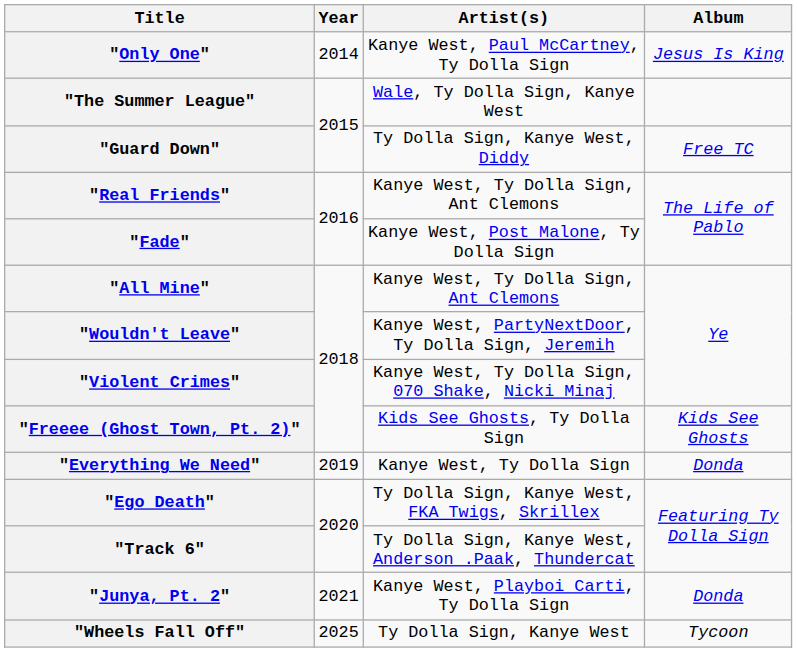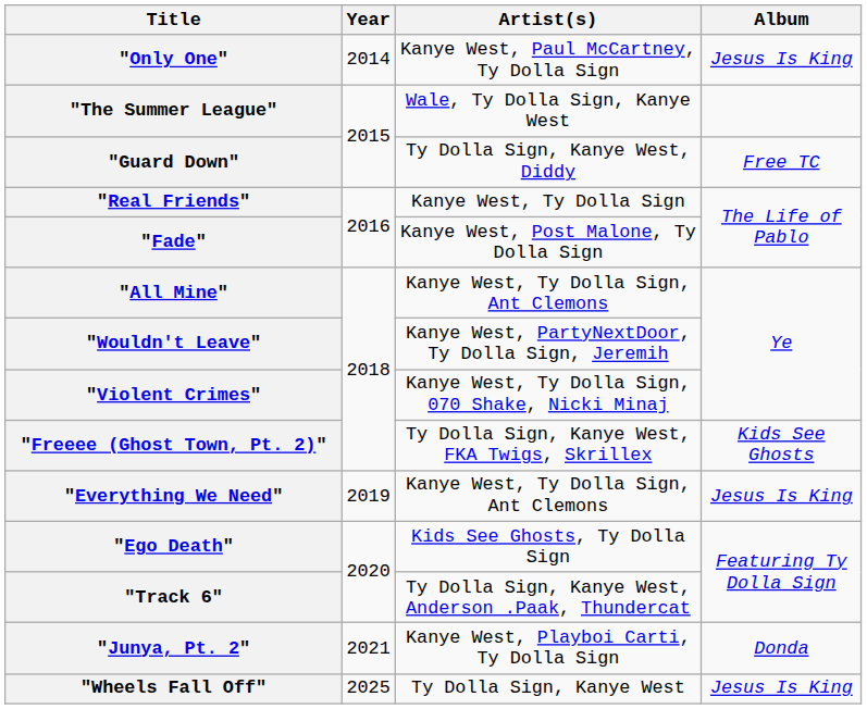"Real Friends" | Artist(s): Kanye West, Ty Dolla Sign, Ant Clemons -> Kanye West, Ty Dolla Sign
"Freeee (Ghost Town, Pt. 2)" | Artist(s): Kids See Ghosts, Ty Dolla Sign -> Ty Dolla Sign, Kanye West, FKA Twigs, Skrillex
"Everything We Need" | Artist(s): Kanye West, Ty Dolla Sign -> Kanye West, Ty Dolla Sign, Ant Clemons
"Everything We Need" | Album: Donda -> Jesus Is King
"Ego Death" | Artist(s): Ty Dolla Sign, Kanye West, FKA Twigs, Skrillex -> Kids See Ghosts, Ty Dolla Sign
"Wheels Fall Off" | Album: Tycoon -> Jesus Is King
